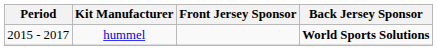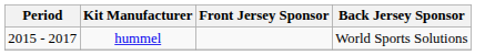hummel | Back Jersey Sponsor: bold -> normal
